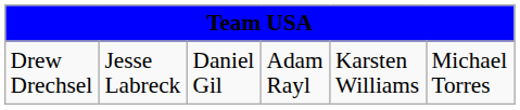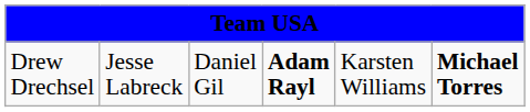Drew Drechsel | column 4: normal -> bold
Drew Drechsel | column 6: normal -> bold
